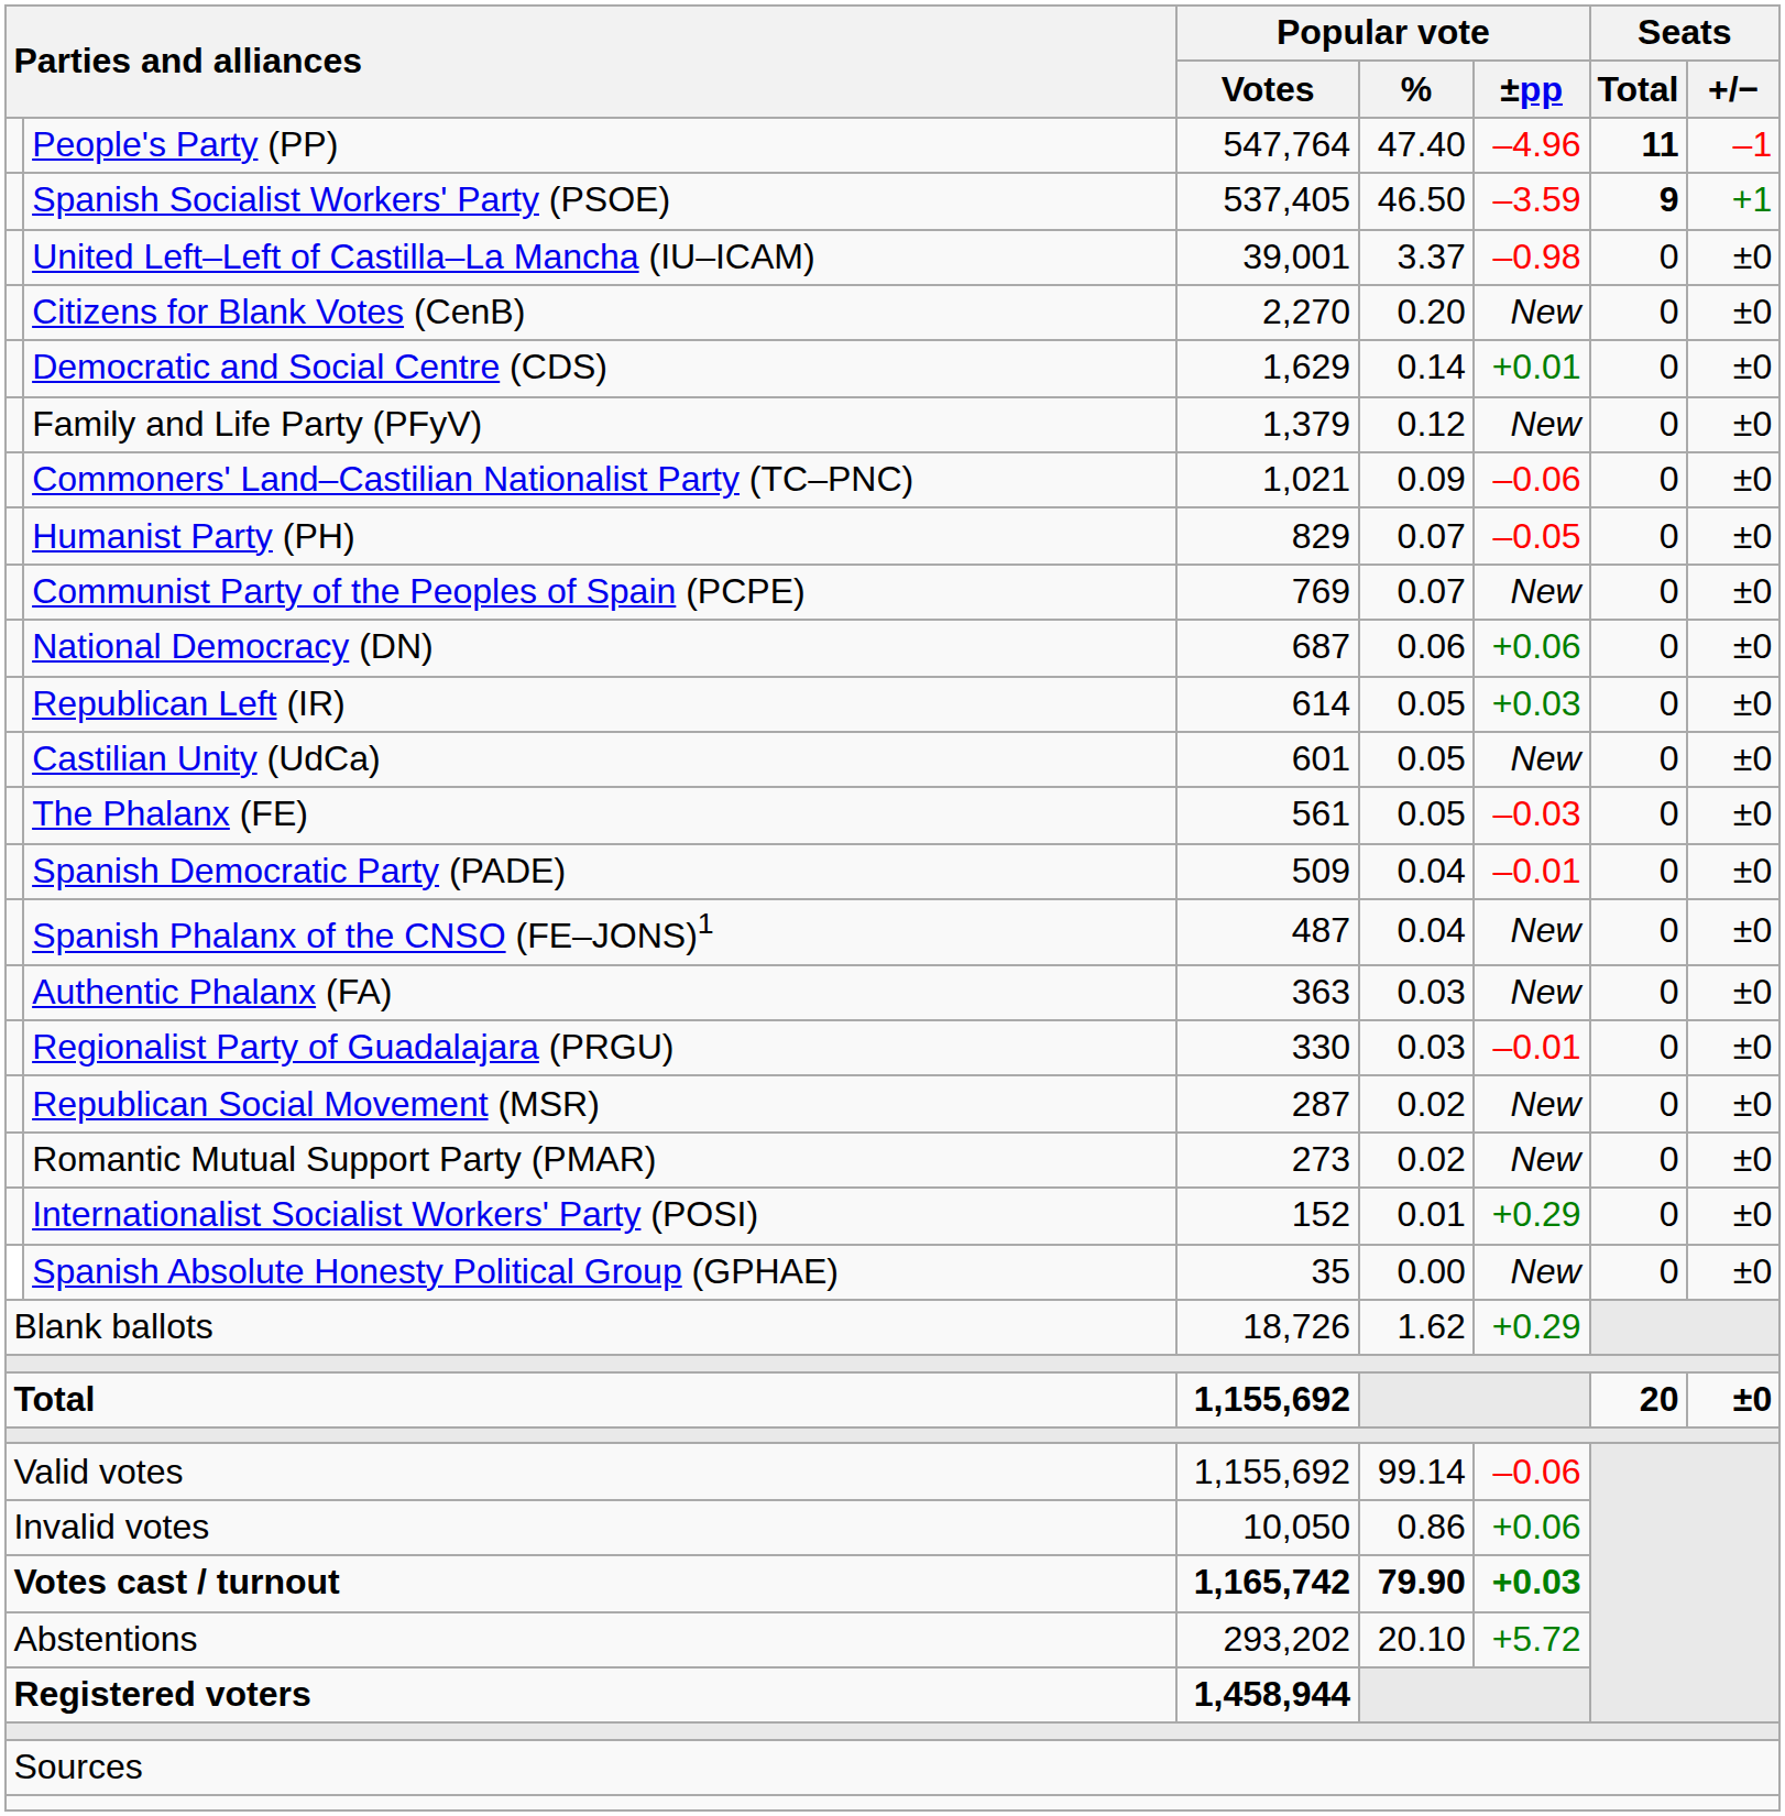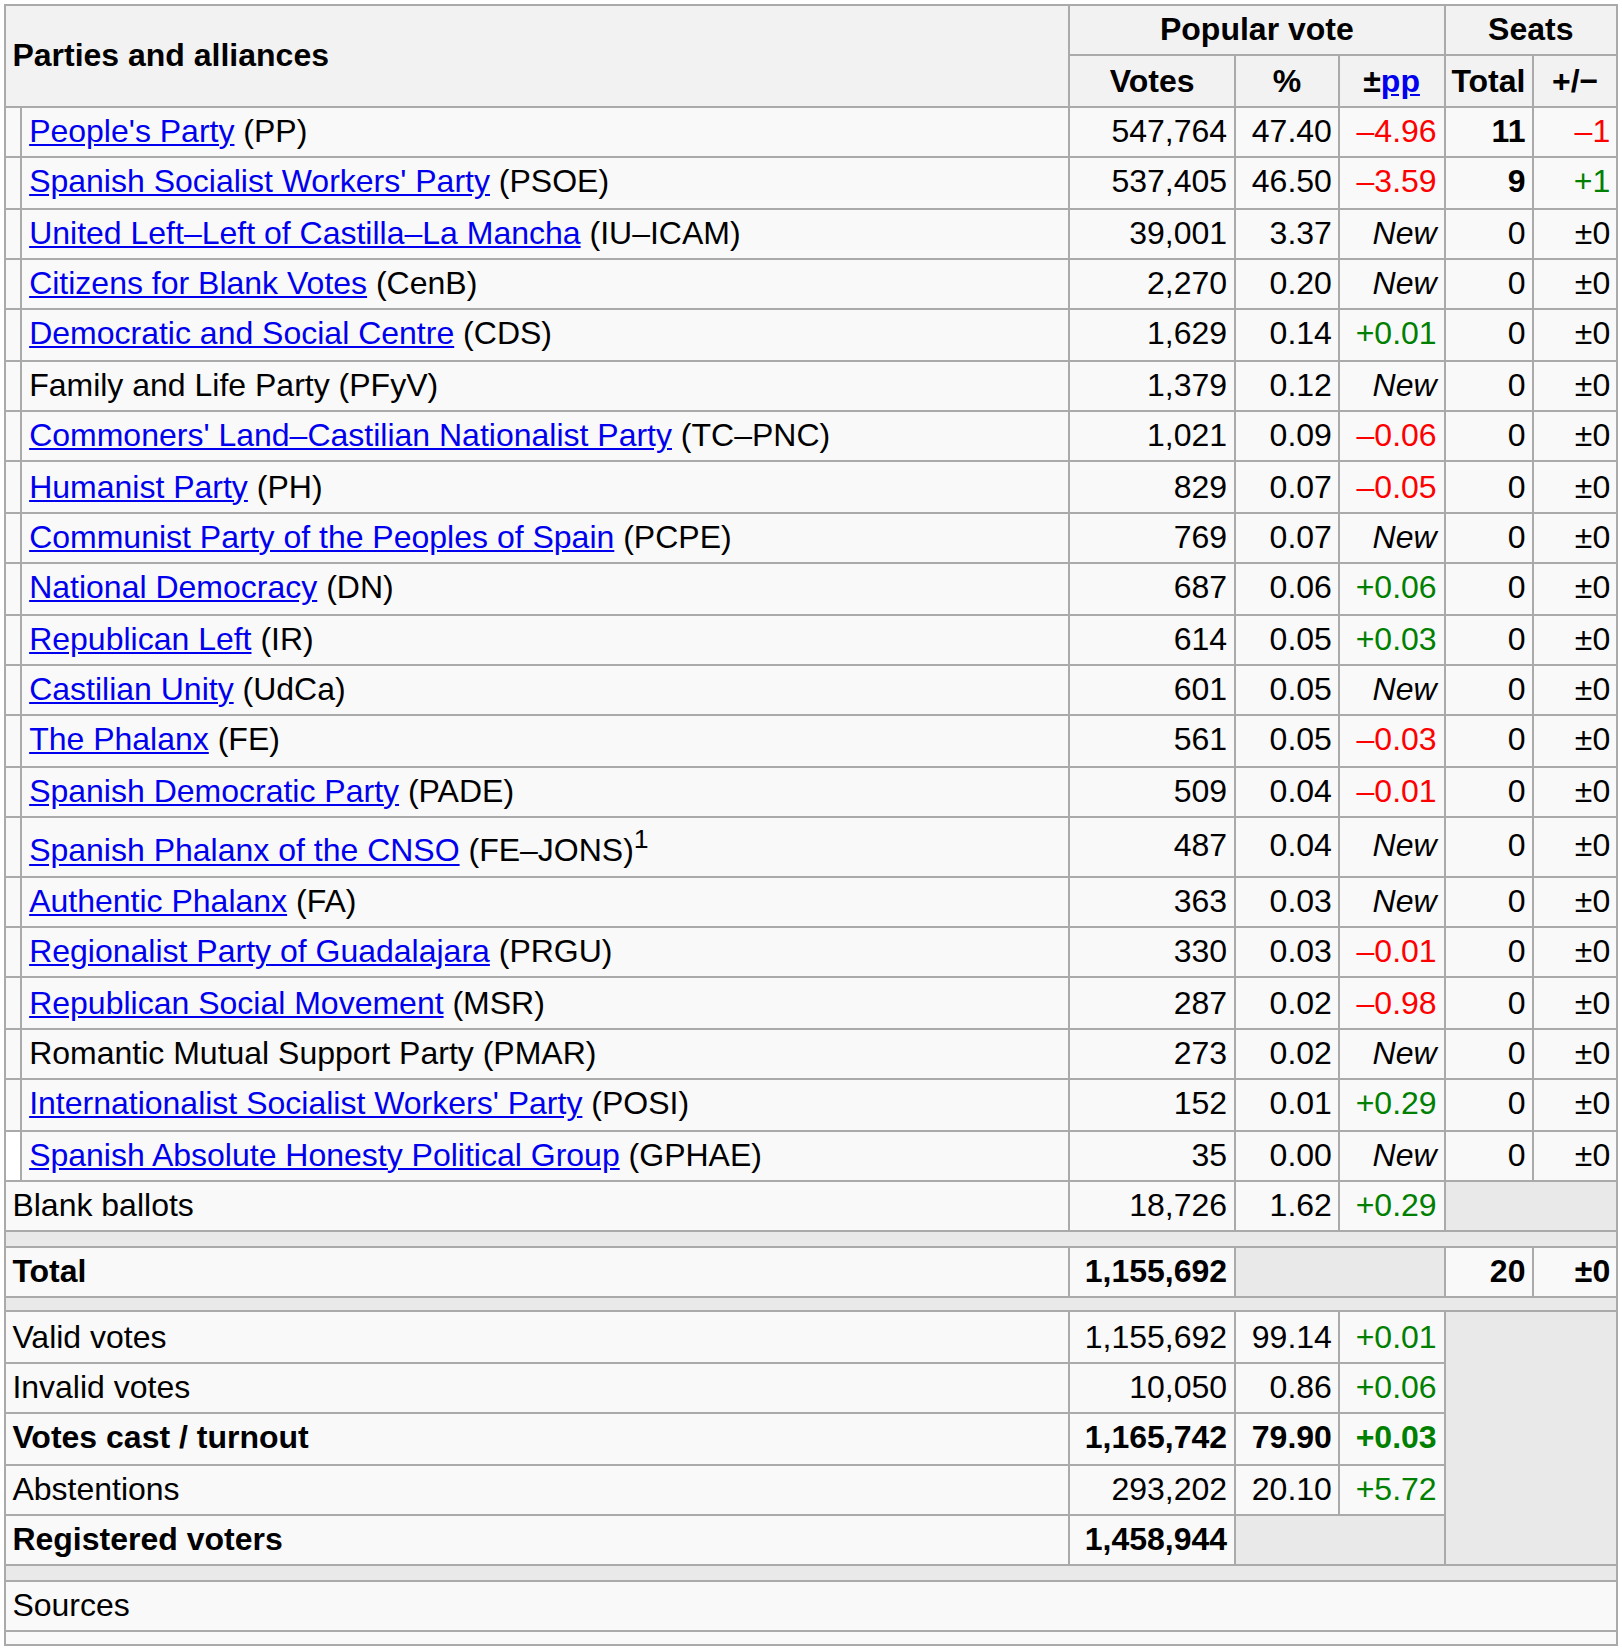United Left–Left of Castilla–La Mancha (IU–ICAM) | Popular vote / ±pp: –0.98 -> New
Republican Social Movement (MSR) | Popular vote / ±pp: New -> –0.98
Valid votes | Popular vote / ±pp: –0.06 -> +0.01
